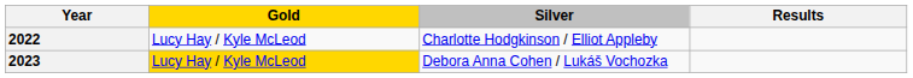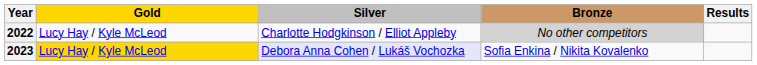+ column: Bronze | No other competitors | Sofia Enkina / Nikita Kovalenko
2023 | Silver: no background -> lavender background
